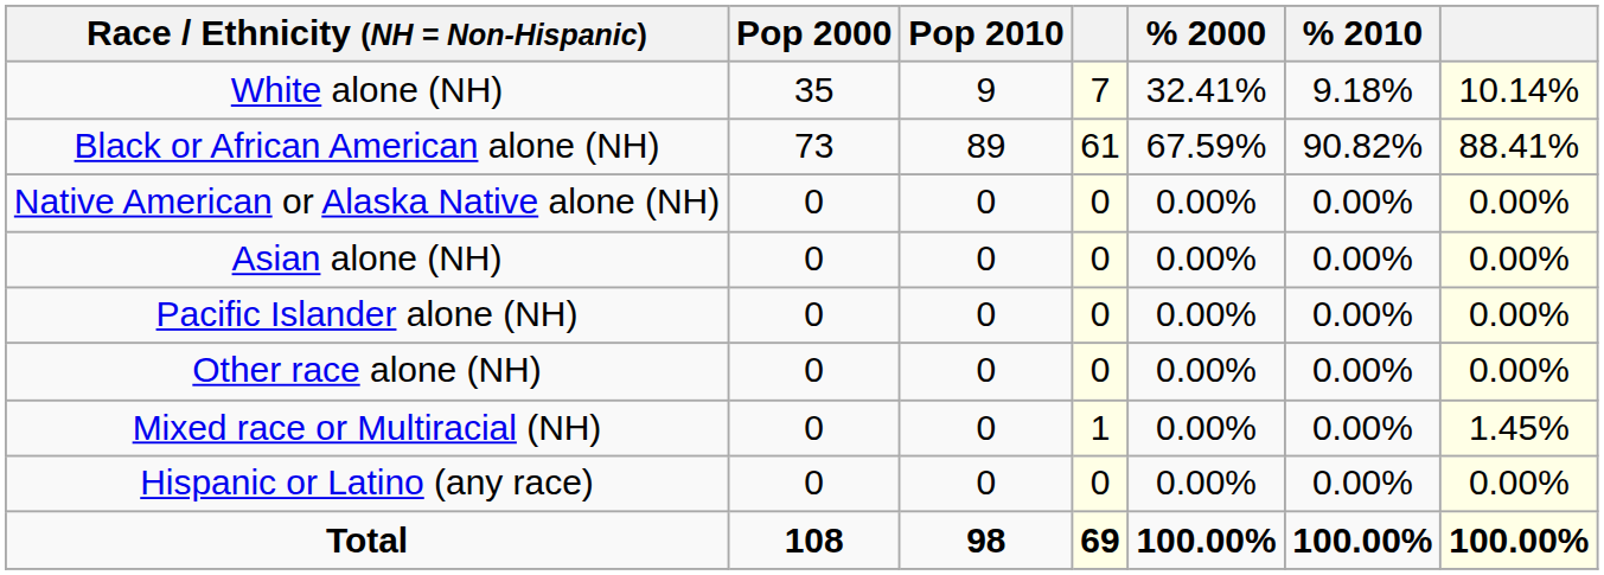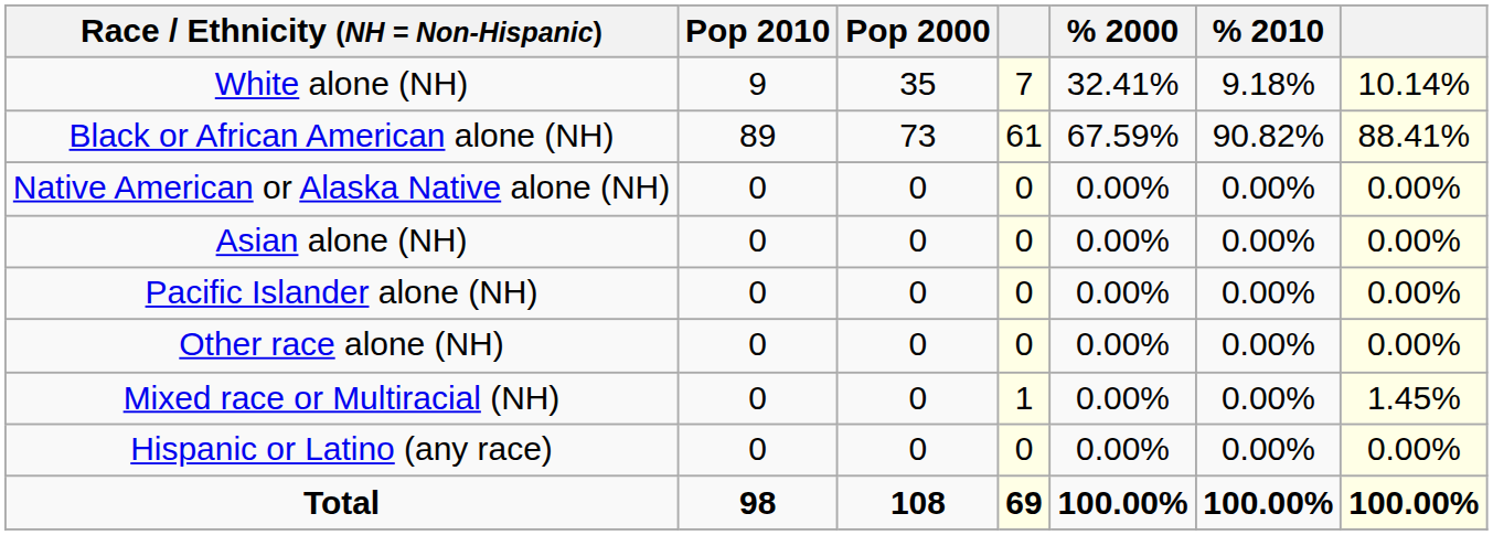columns swapped: Pop 2000 <-> Pop 2010
